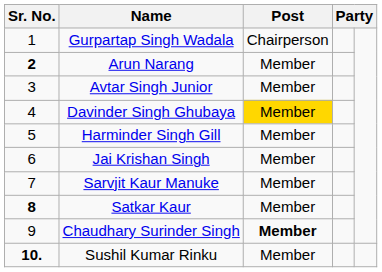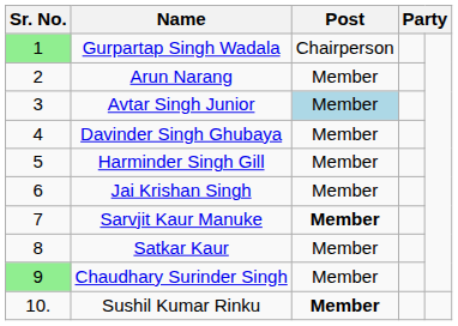Gurpartap Singh Wadala | Sr. No.: no background -> lightgreen background
Arun Narang | Sr. No.: bold -> normal
Avtar Singh Junior | Post: no background -> lightblue background
Davinder Singh Ghubaya | Post: gold background -> no background
Sarvjit Kaur Manuke | Post: normal -> bold
Satkar Kaur | Sr. No.: bold -> normal
Chaudhary Surinder Singh | Sr. No.: no background -> lightgreen background
Chaudhary Surinder Singh | Post: bold -> normal
Sushil Kumar Rinku | Sr. No.: bold -> normal
Sushil Kumar Rinku | Post: normal -> bold
